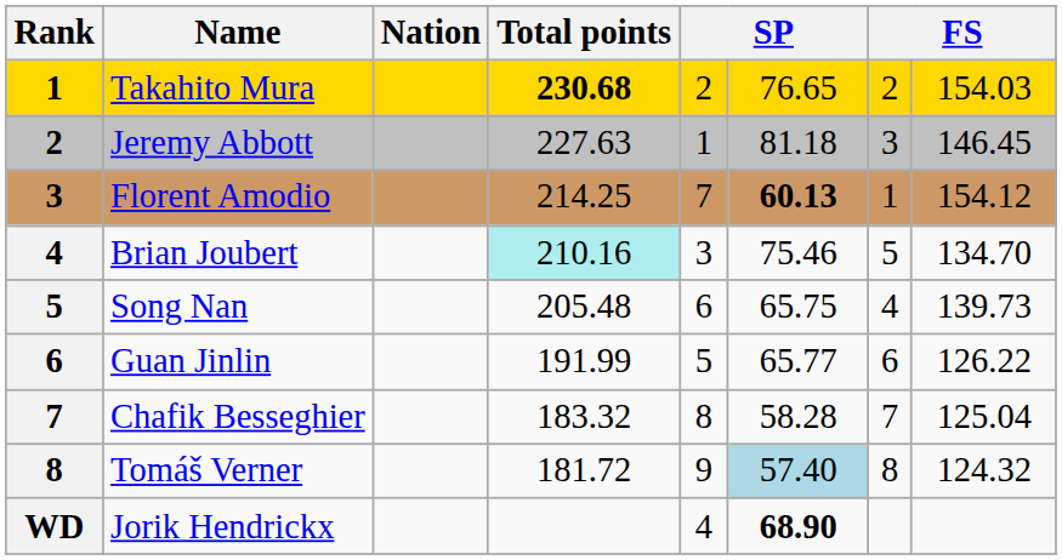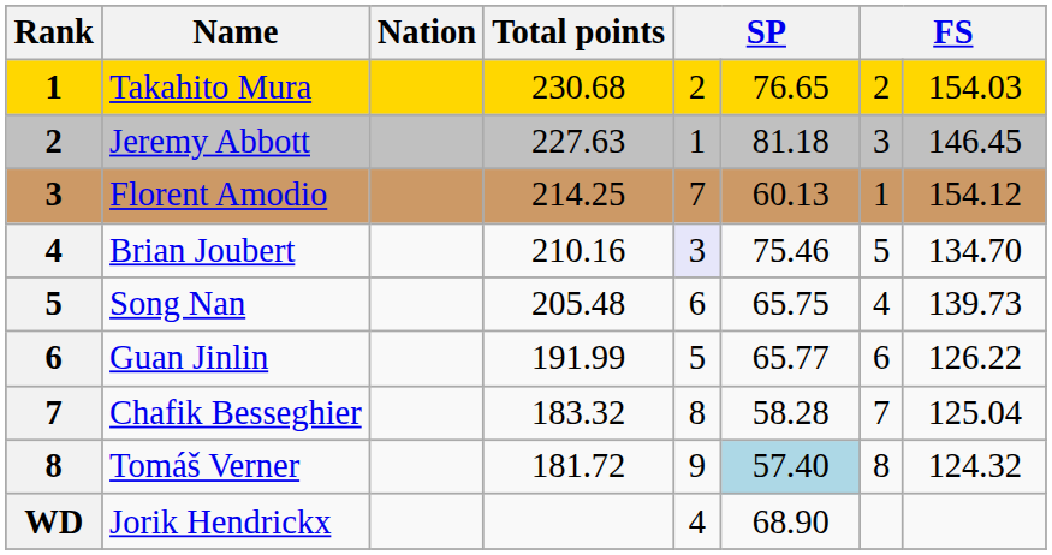Takahito Mura | Total points: bold -> normal
Florent Amodio | column 6: bold -> normal
Brian Joubert | Total points: paleturquoise background -> no background
Brian Joubert | column 5: no background -> lavender background
Jorik Hendrickx | column 6: bold -> normal
